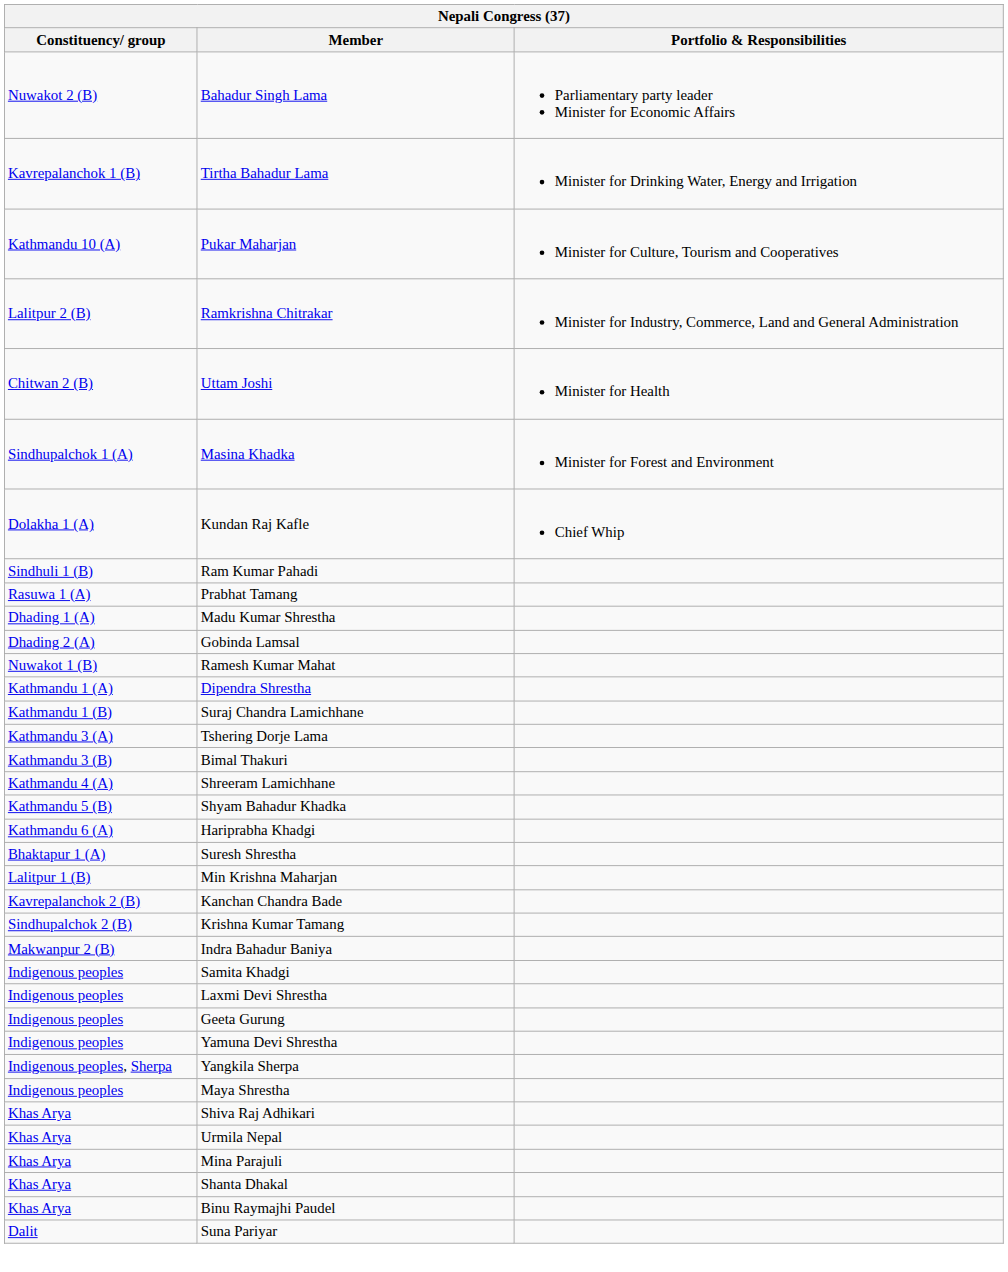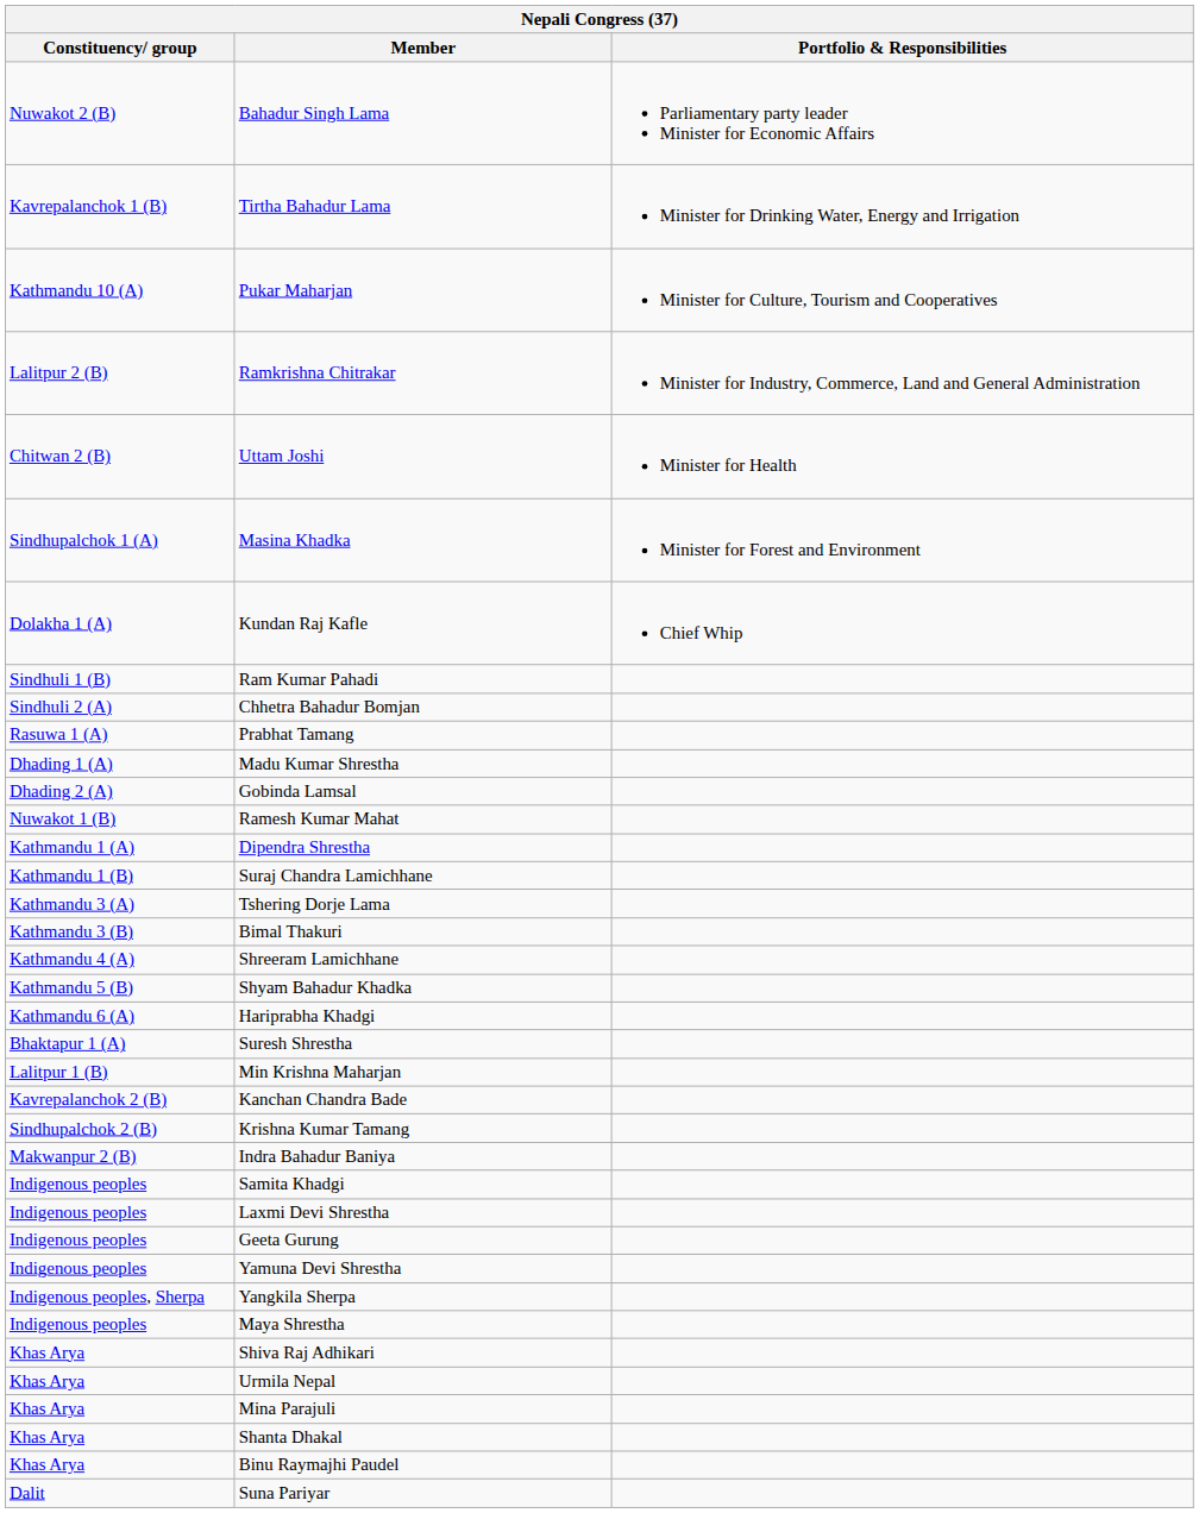+ row: Sindhuli 2 (A) | Chhetra Bahadur Bomjan
